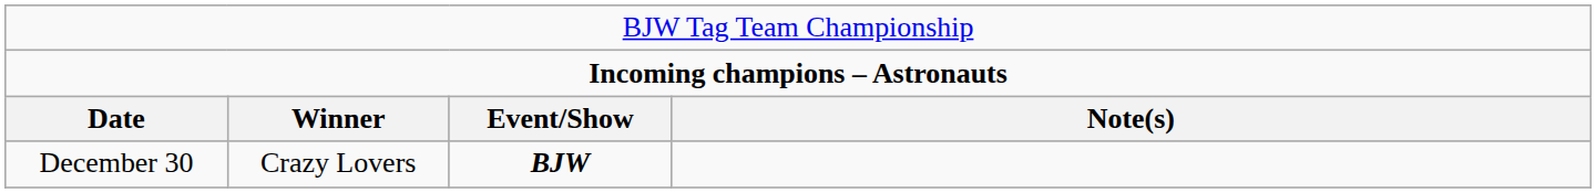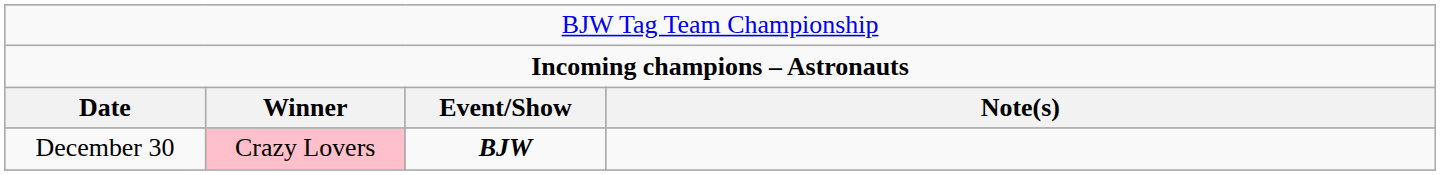December 30 | column 2: no background -> pink background
